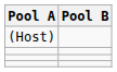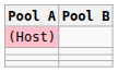row 2 | Pool A: no background -> pink background
